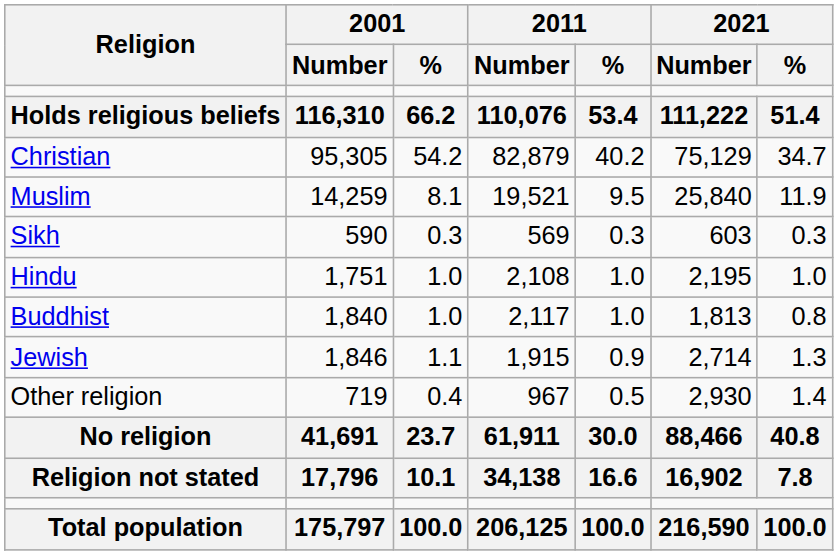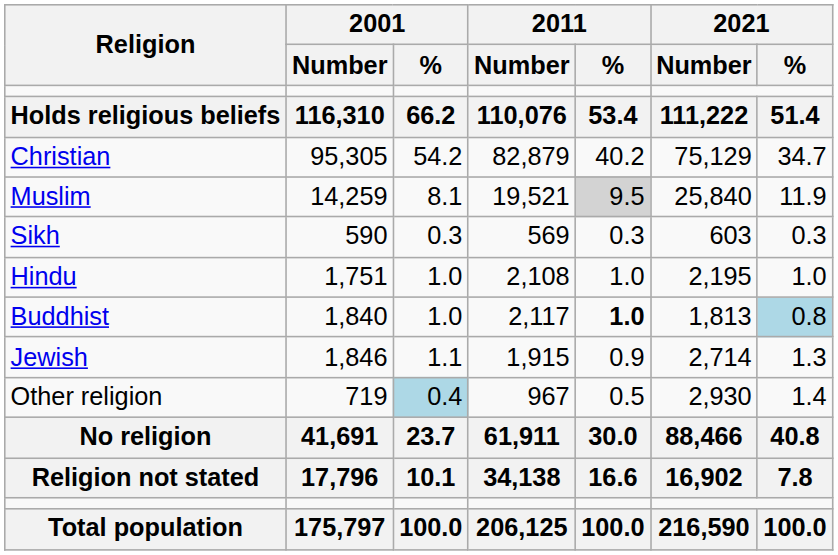Muslim | 2011 / %: no background -> lightgrey background
Buddhist | 2011 / %: normal -> bold
Buddhist | 2021 / %: no background -> lightblue background
Other religion | 2001 / %: no background -> lightblue background
